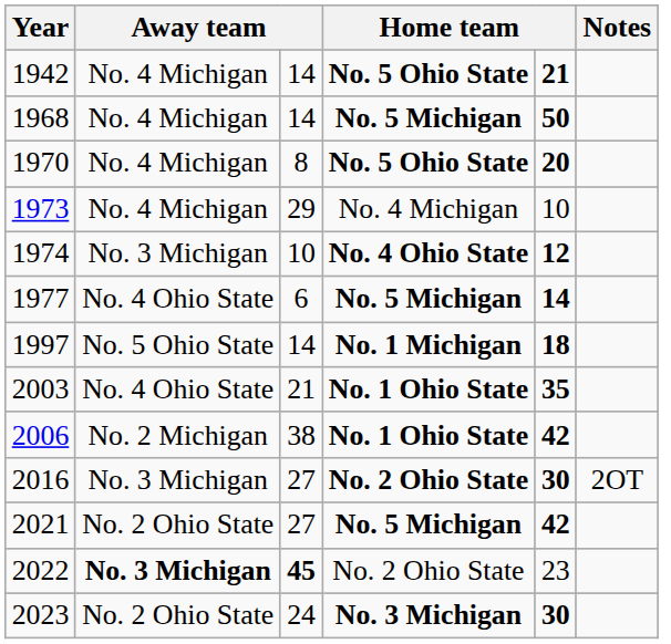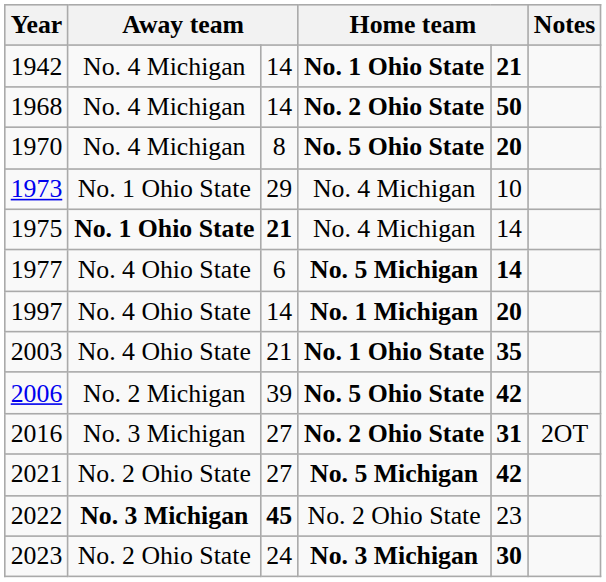1942 | column 4: No. 5 Ohio State -> No. 1 Ohio State
1968 | column 4: No. 5 Michigan -> No. 2 Ohio State
1973 | column 2: No. 4 Michigan -> No. 1 Ohio State
- row: 1974 | No. 3 Michigan | 10 | No. 4 Ohio State | 12
+ row: 1975 | No. 1 Ohio State | 21 | No. 4 Michigan | 14
1997 | column 2: No. 5 Ohio State -> No. 4 Ohio State
1997 | column 5: 18 -> 20
2006 | column 3: 38 -> 39
2006 | column 4: No. 1 Ohio State -> No. 5 Ohio State
2016 | column 5: 30 -> 31
